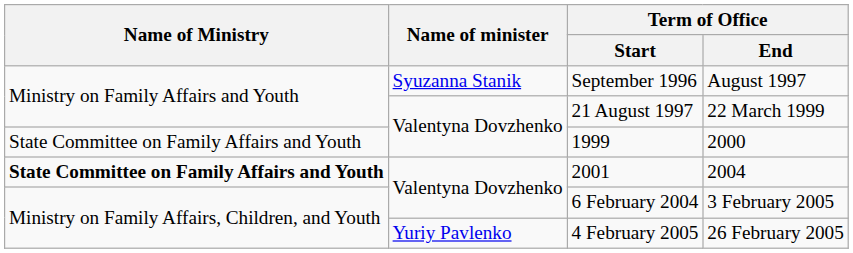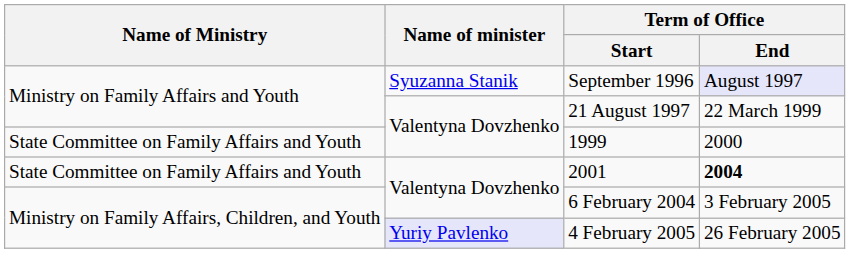September 1996 | Term of Office / End: no background -> lavender background
2001 | Name of Ministry: bold -> normal
2001 | Term of Office / End: normal -> bold
4 February 2005 | Name of minister: no background -> lavender background
